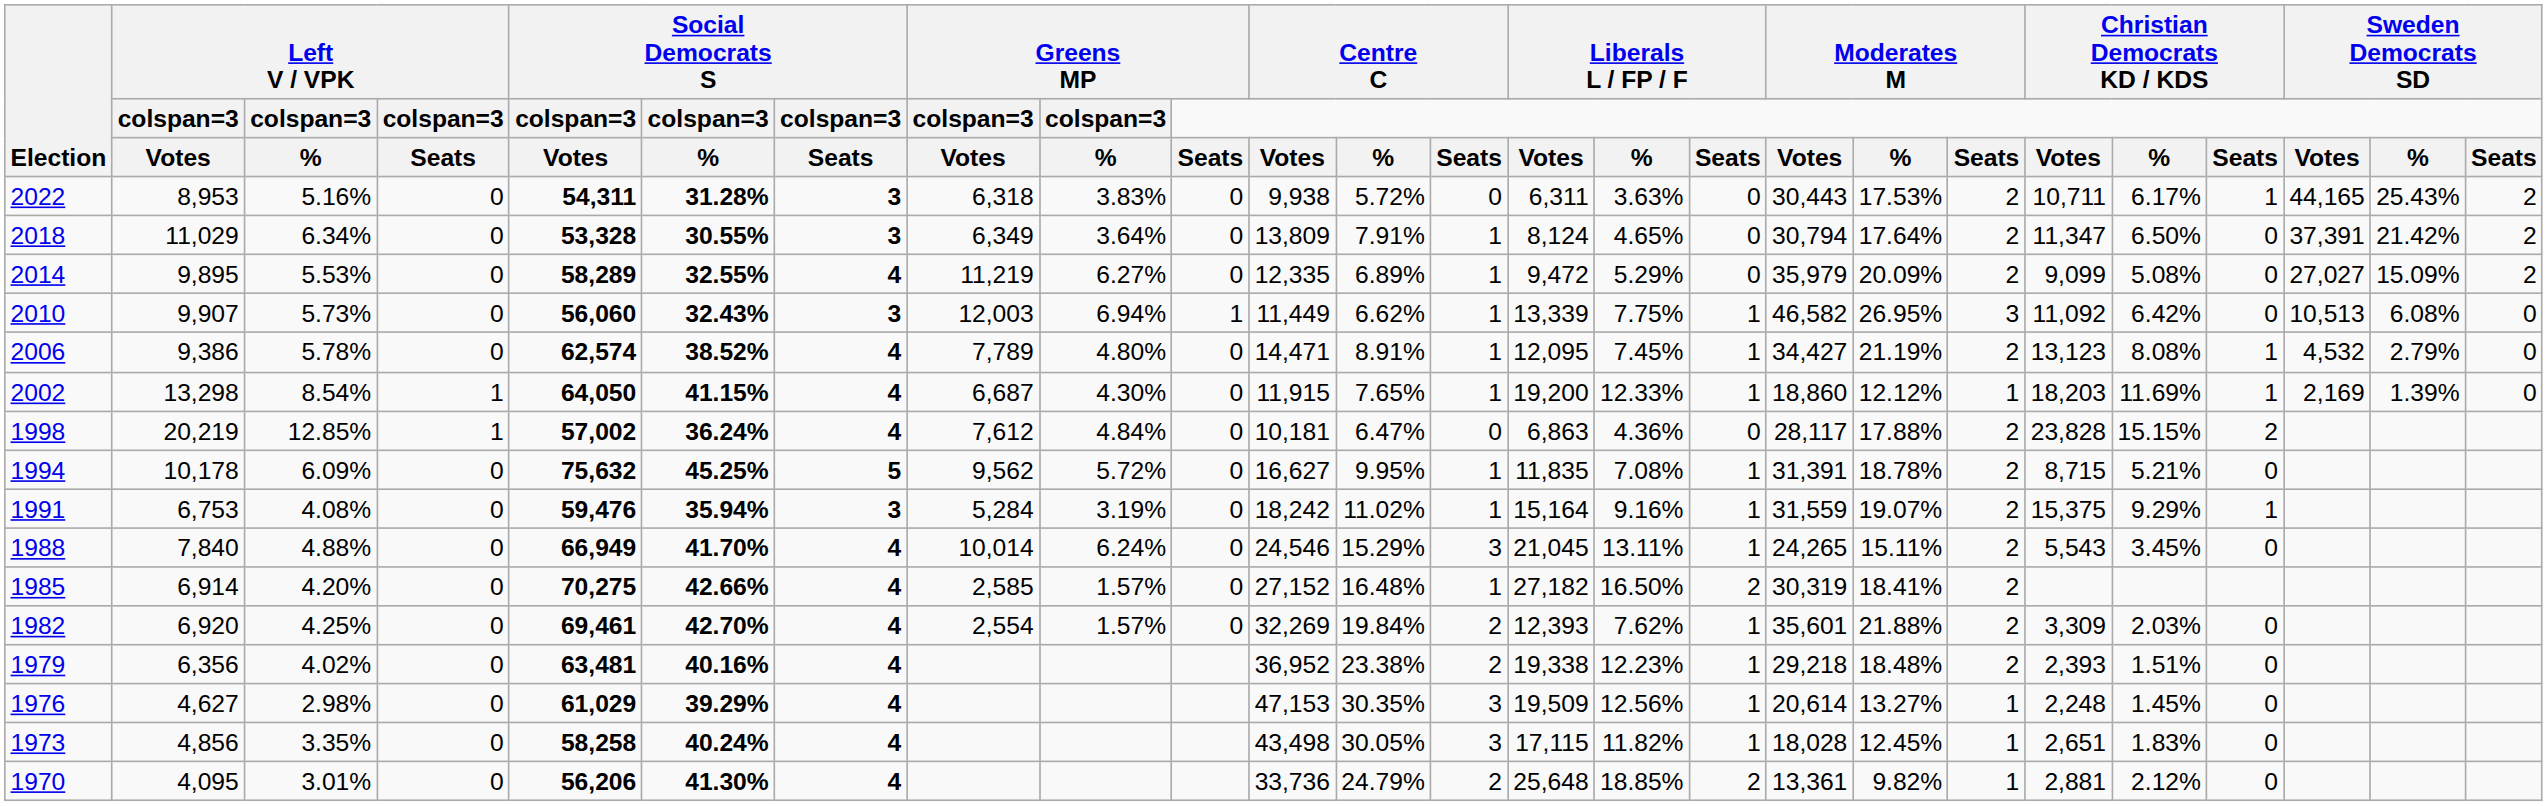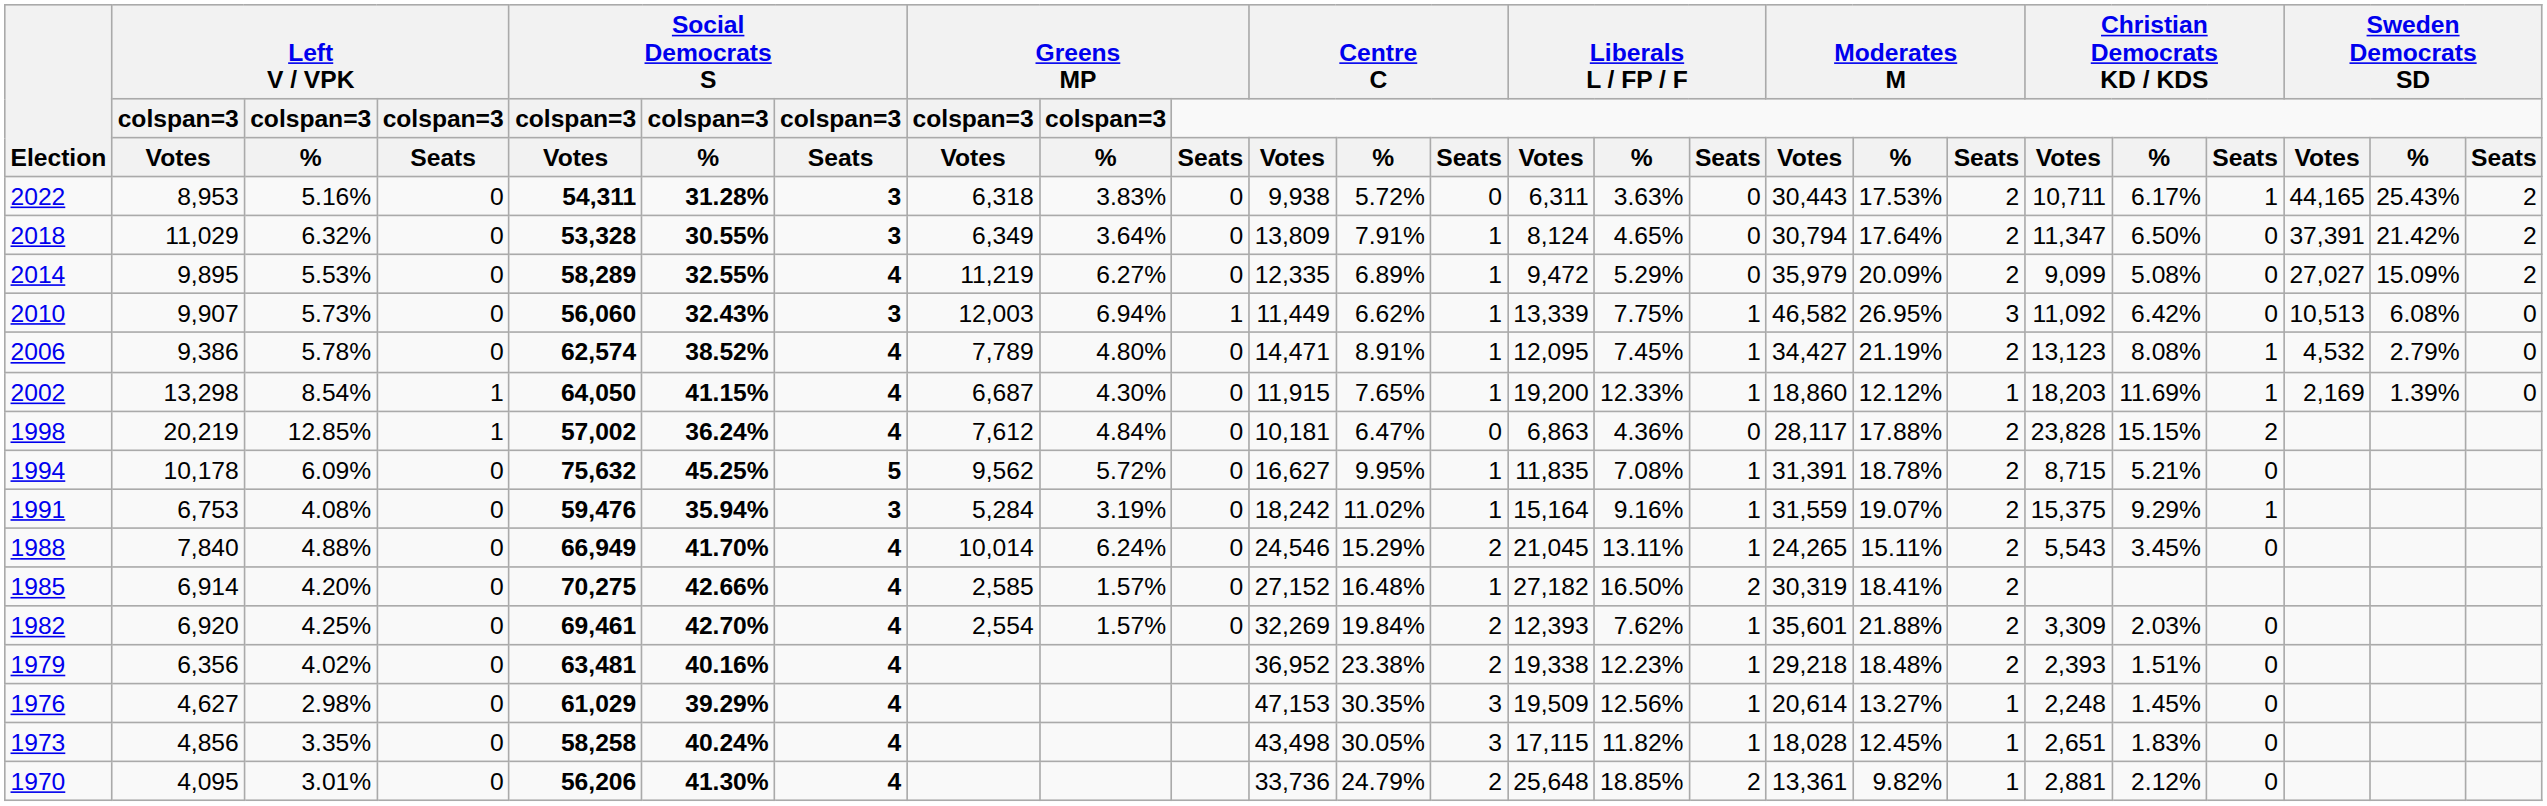2018 | Left V / VPK / colspan=3 / %: 6.34% -> 6.32%
1988 | Centre C / Seats: 3 -> 2
